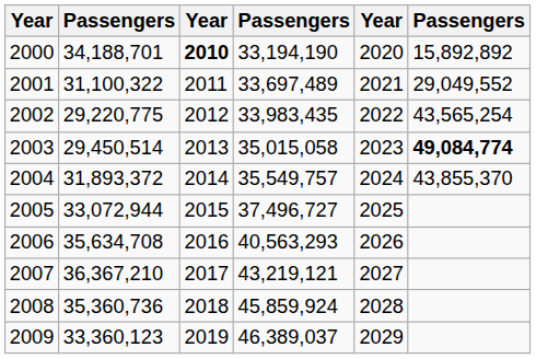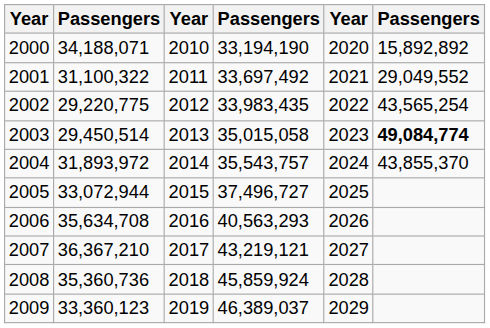2000 | column 2: 34,188,701 -> 34,188,071
2000 | column 3: bold -> normal
2001 | column 4: 33,697,489 -> 33,697,492
2004 | column 2: 31,893,372 -> 31,893,972
2004 | column 4: 35,549,757 -> 35,543,757
